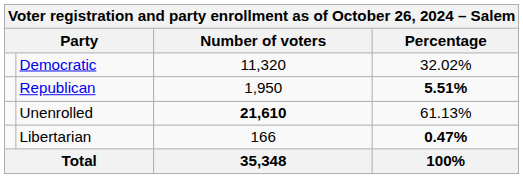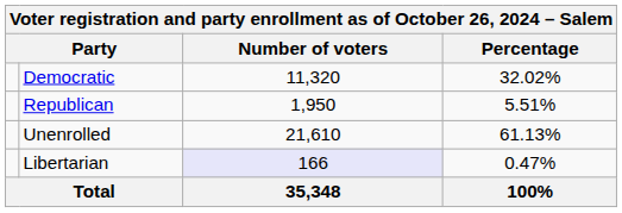Republican | Percentage: bold -> normal
Unenrolled | Number of voters: bold -> normal
Libertarian | Number of voters: no background -> lavender background
Libertarian | Percentage: bold -> normal
